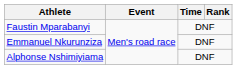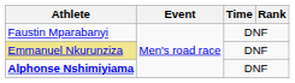Emmanuel Nkurunziza | Athlete: no background -> khaki background
Alphonse Nshimiyiama | Athlete: normal -> bold
